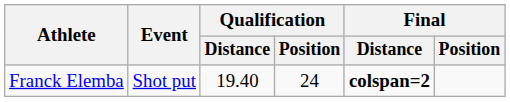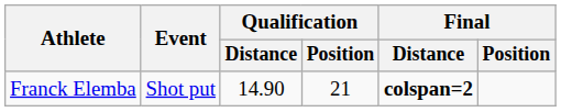Franck Elemba | Qualification / Distance: 19.40 -> 14.90
Franck Elemba | Qualification / Position: 24 -> 21
